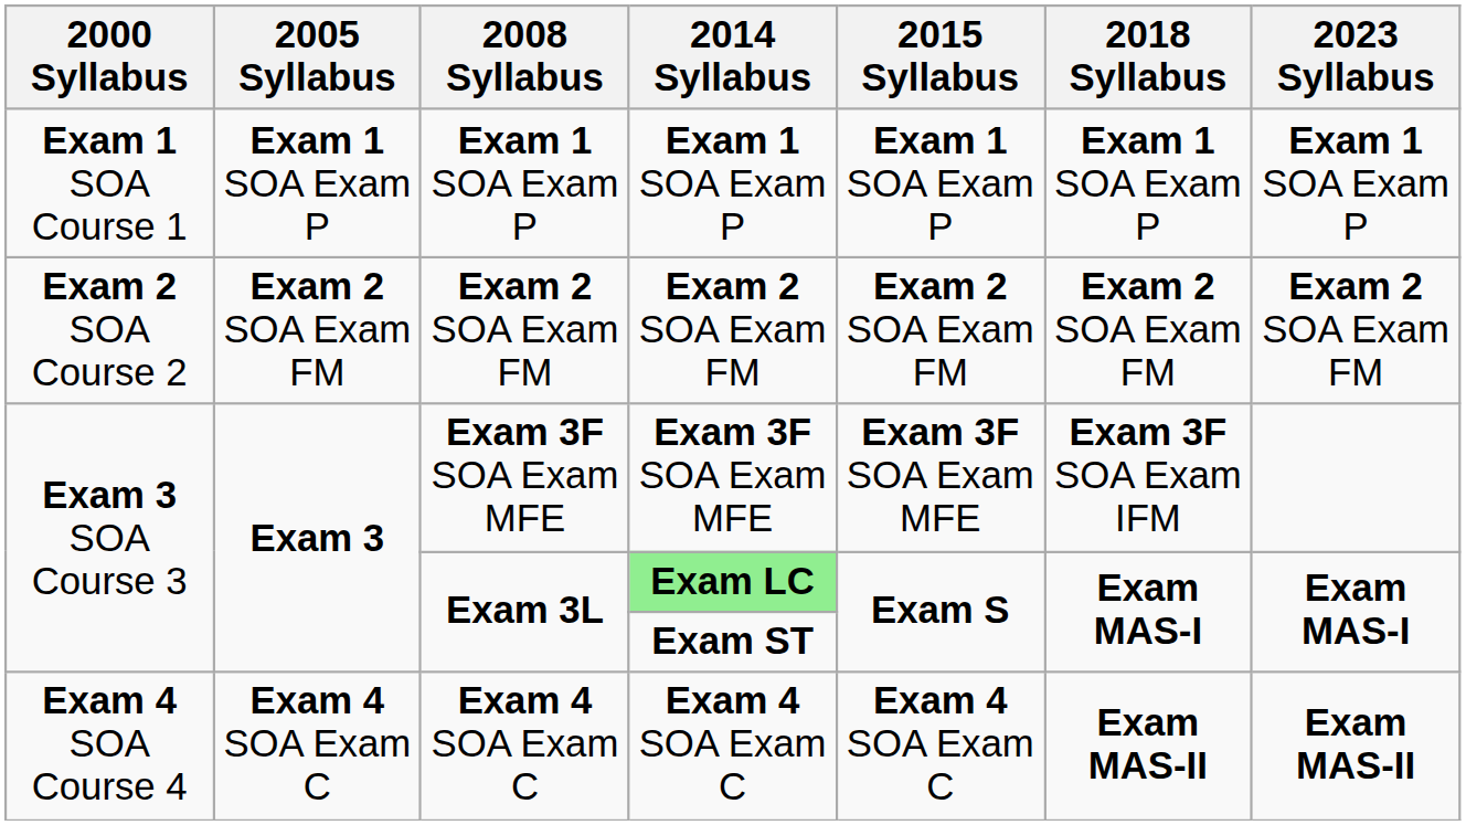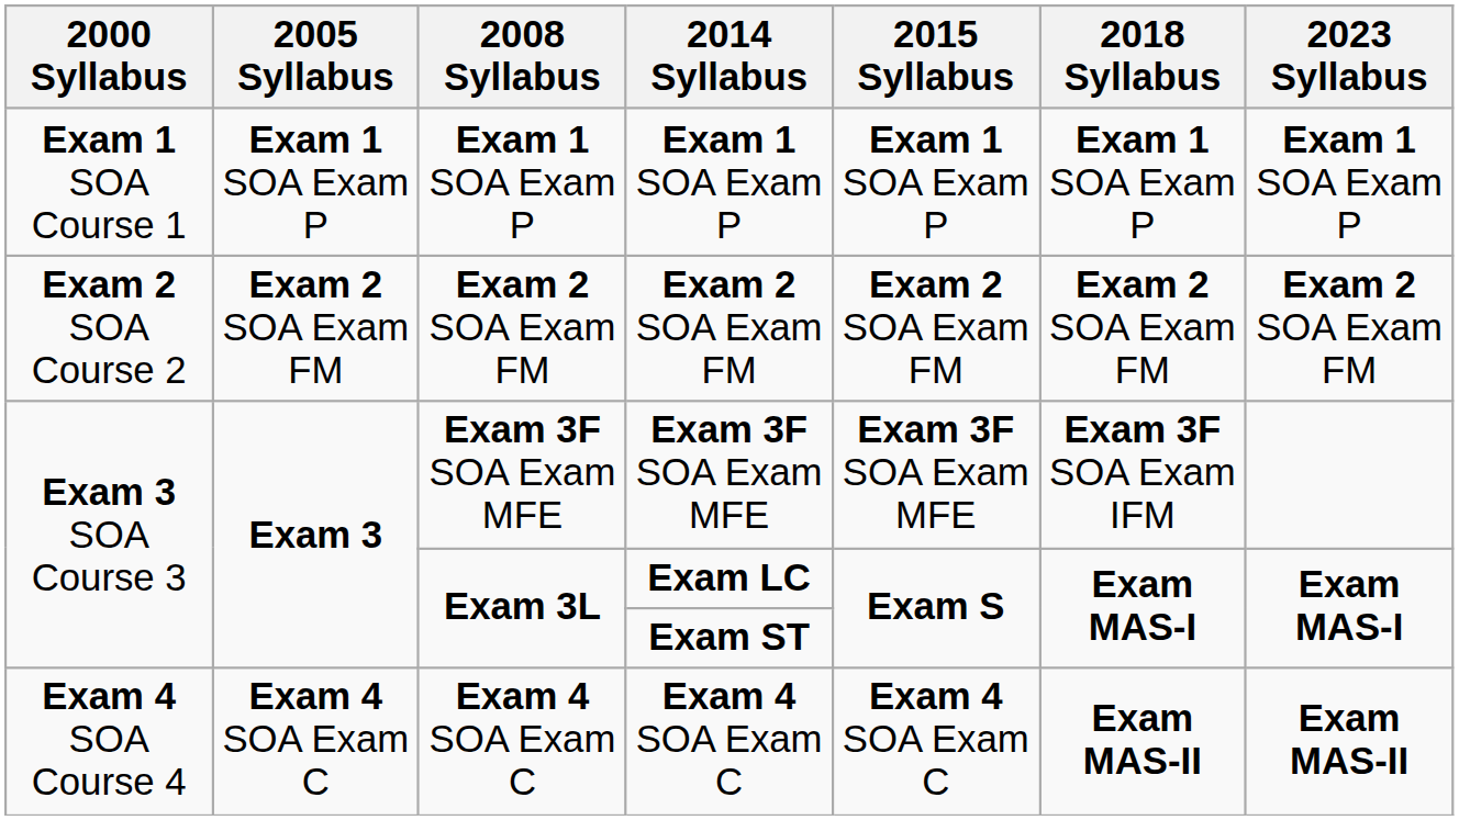Exam LC | 2014 Syllabus: lightgreen background -> no background
